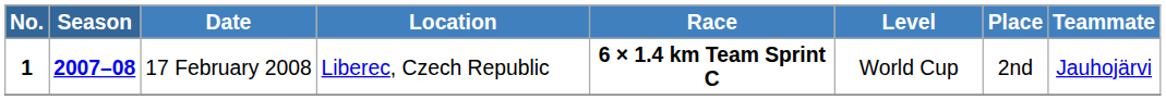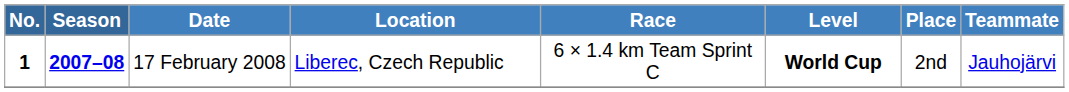17 February 2008 | Race: bold -> normal
17 February 2008 | Level: normal -> bold
